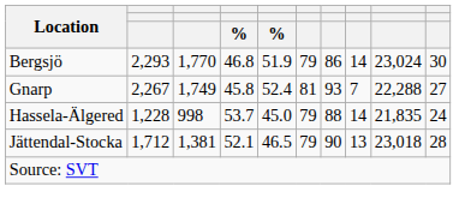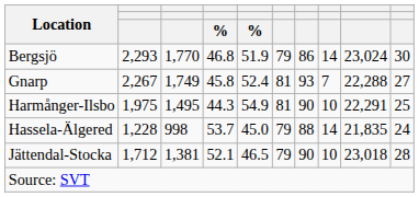+ row: Harmånger-Ilsbo | 1,975 | 1,495 | 44.3 | 54.9 | 81 | 90 | 10 | 22,291 | 25
Jättendal-Stocka | column 8: 13 -> 10
